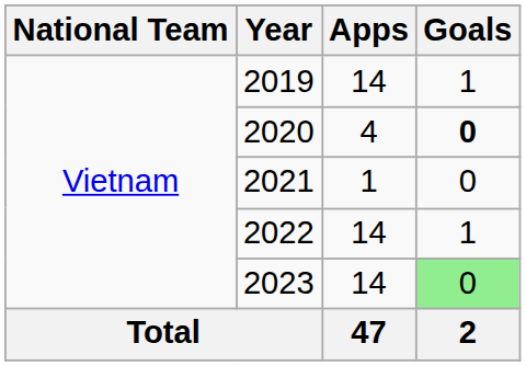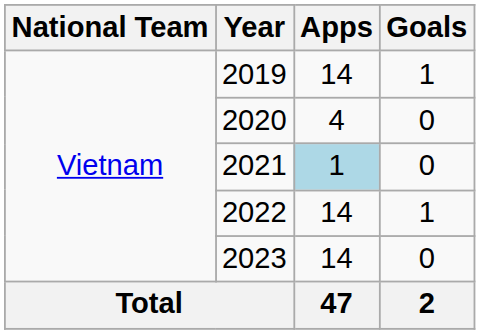2020 | Goals: bold -> normal
2021 | Apps: no background -> lightblue background
2023 | Goals: lightgreen background -> no background
